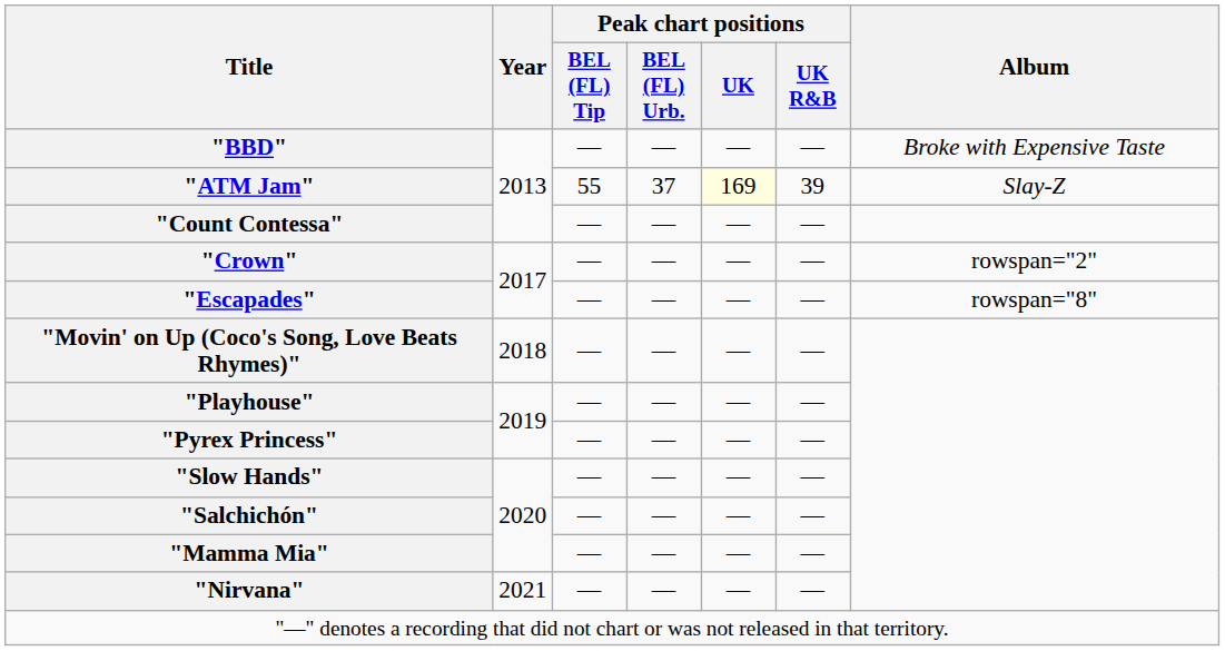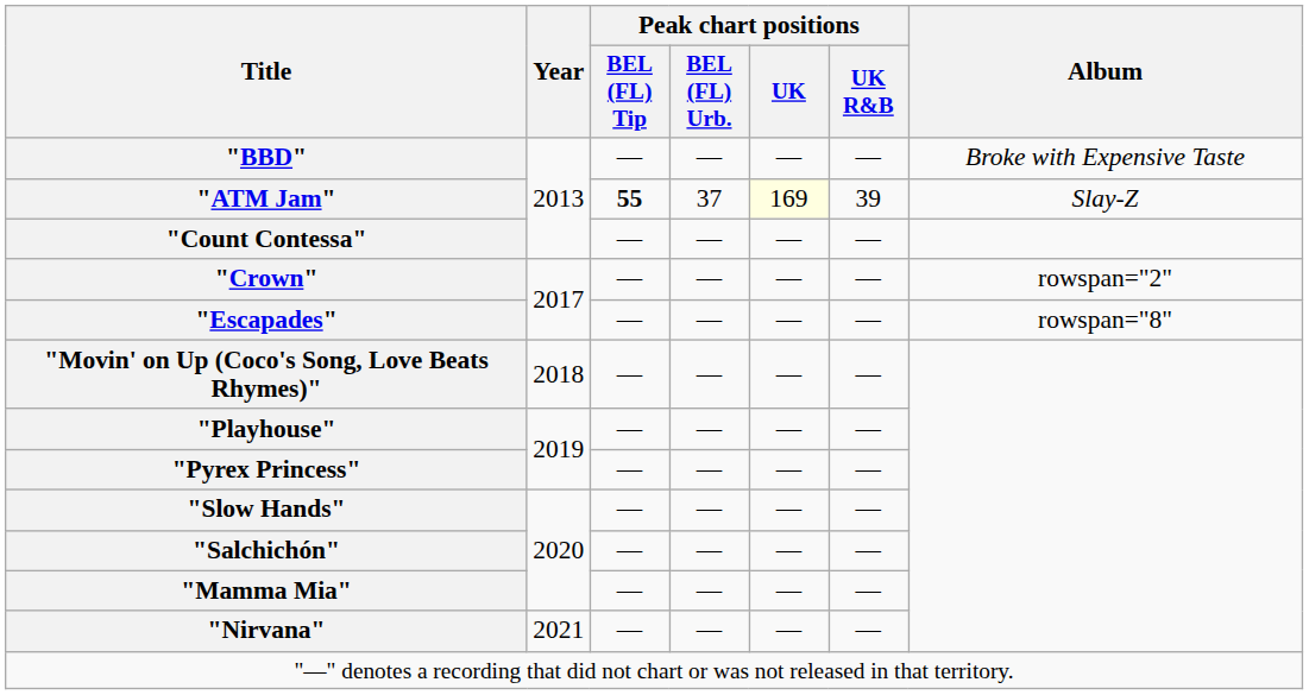"ATM Jam" | Peak chart positions / BEL (FL) Tip: normal -> bold
